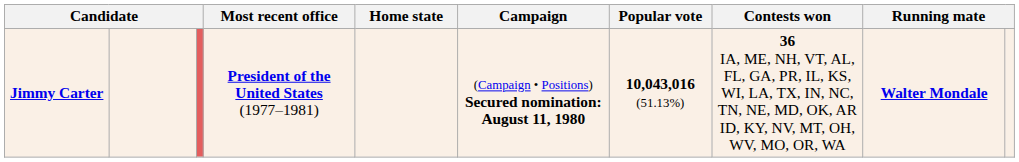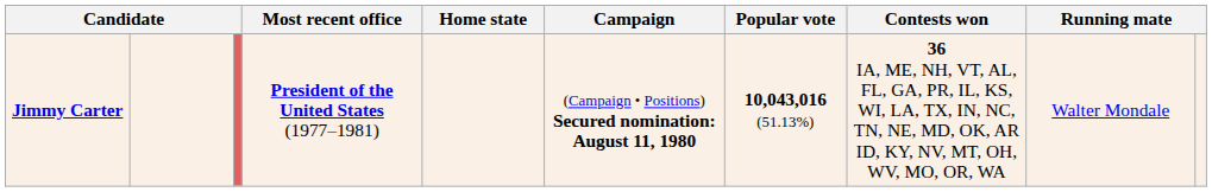Jimmy Carter | column 9: bold -> normal
